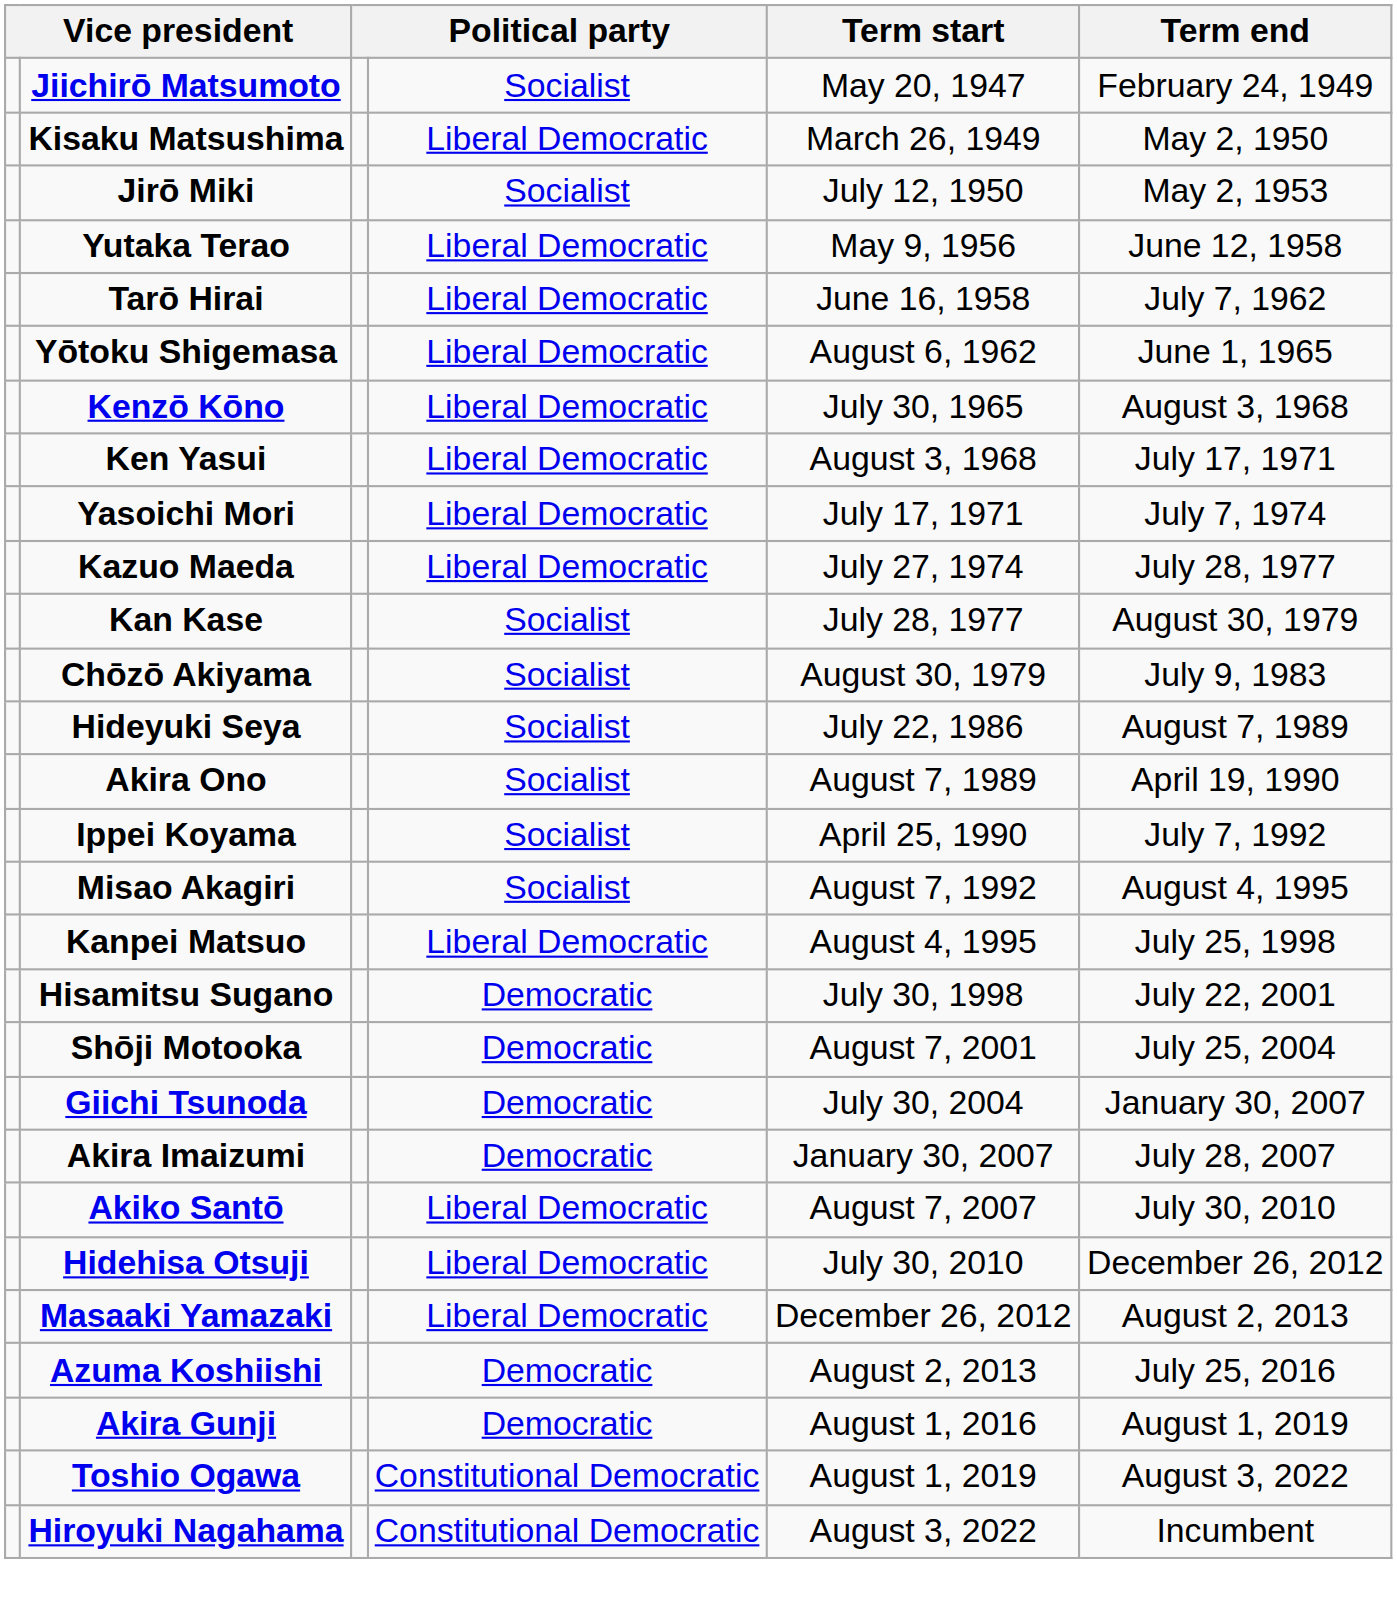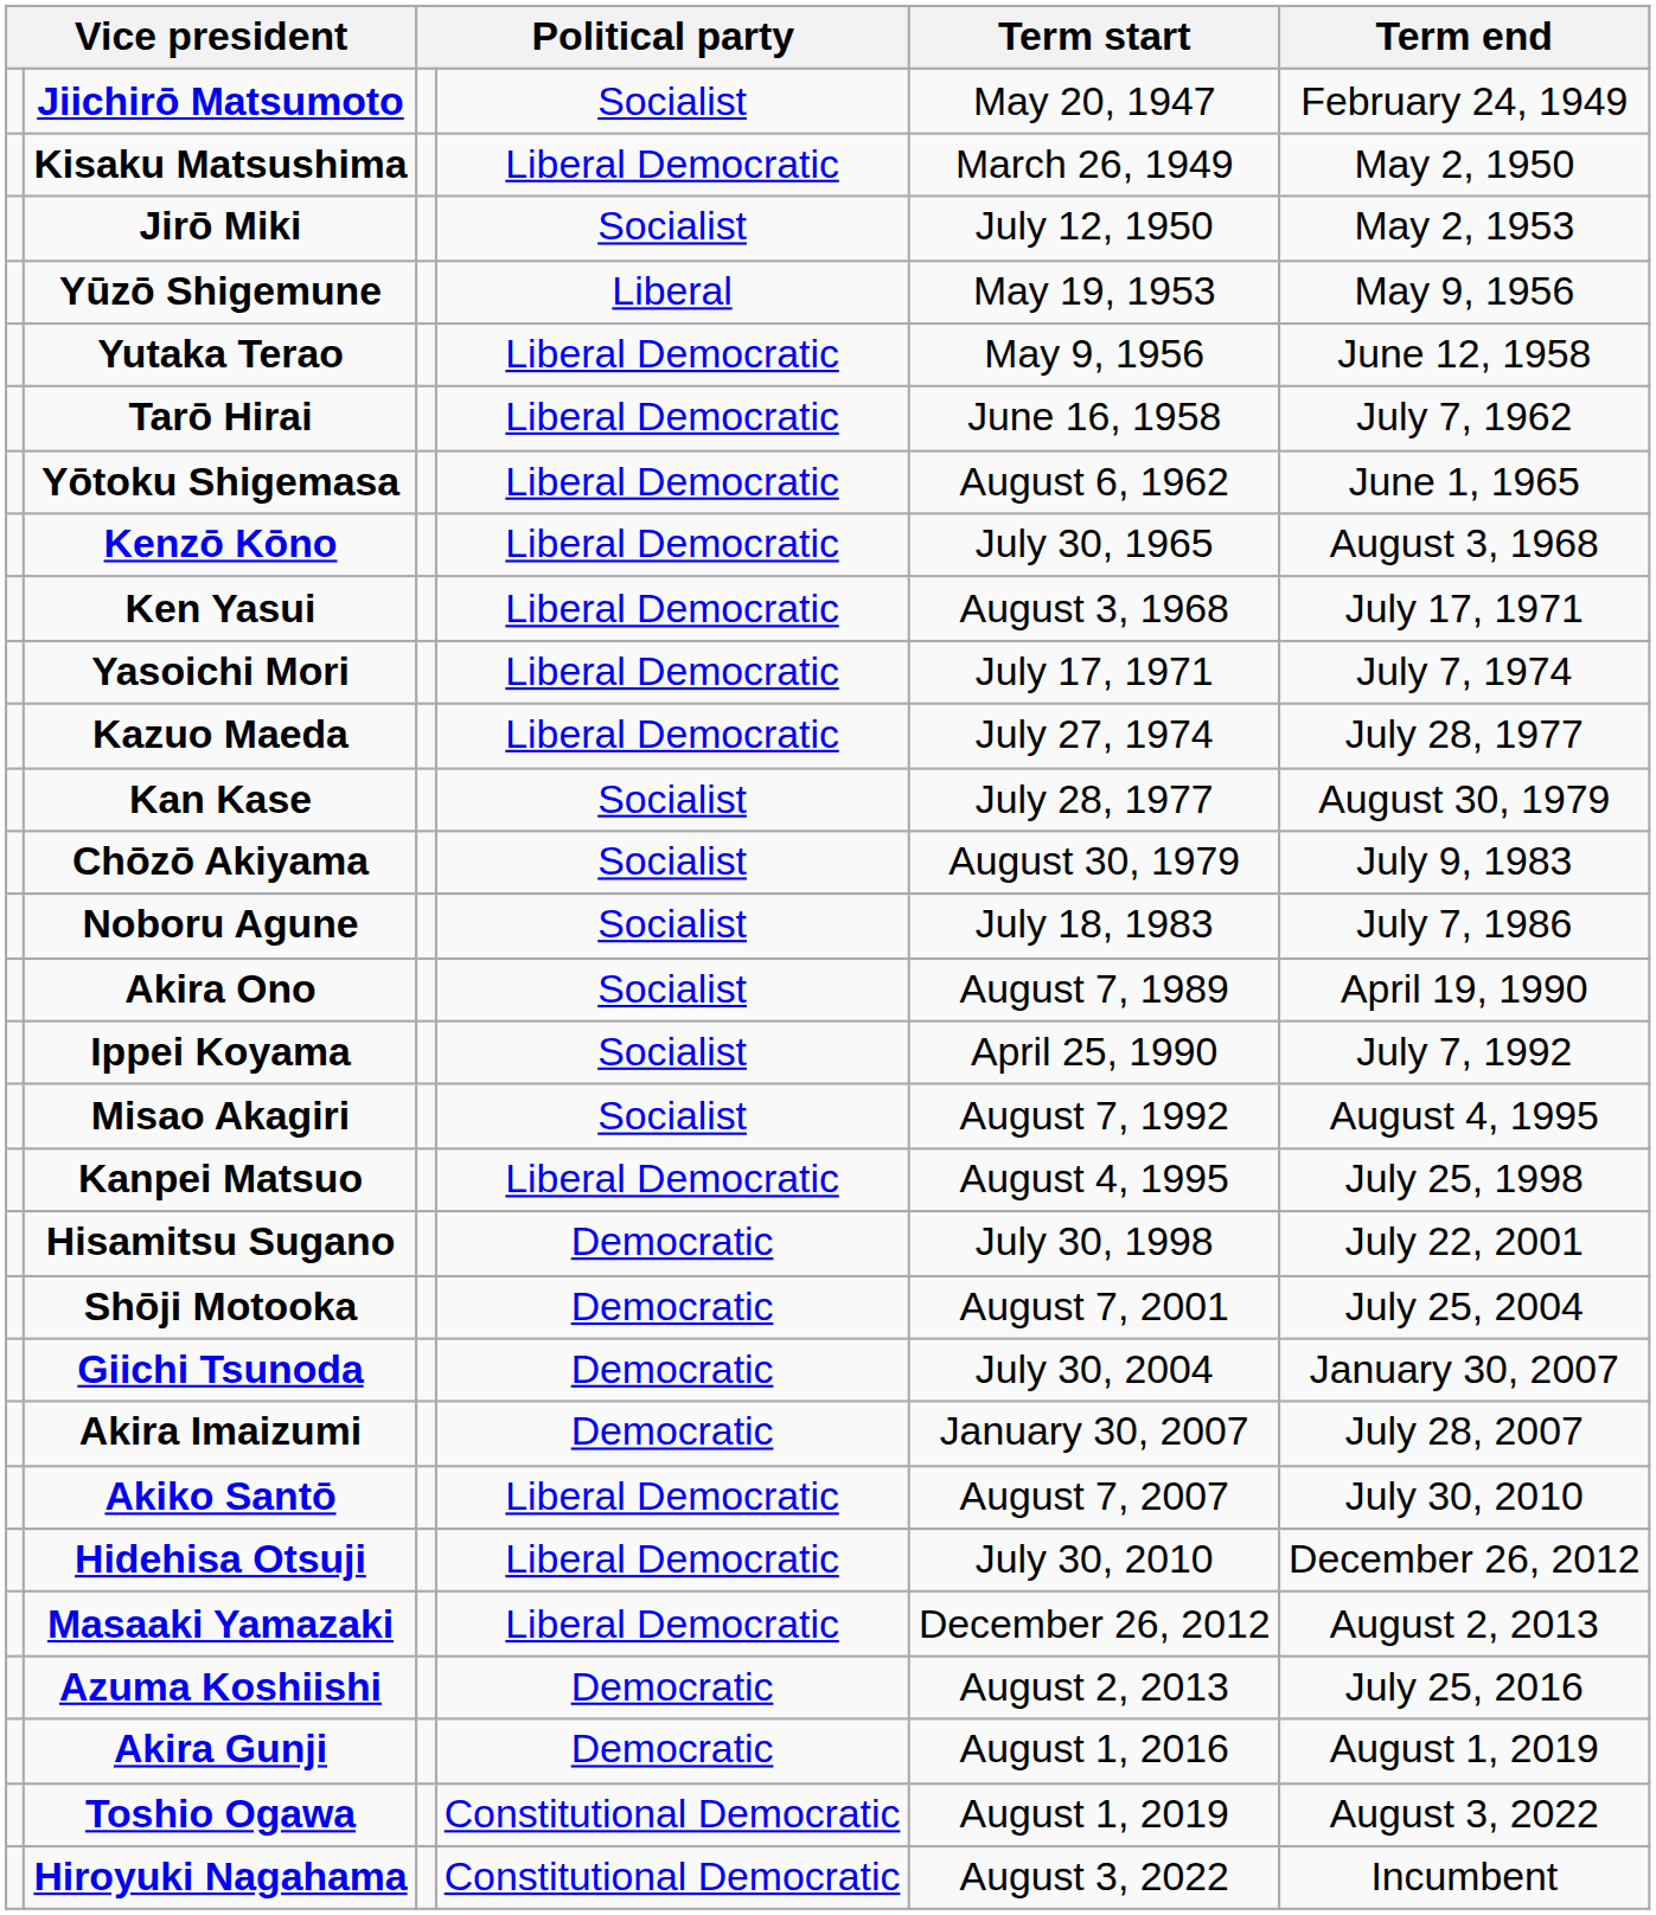+ row: Yūzō Shigemune | Liberal | May 19, 1953 | May 9, 1956
+ row: Noboru Agune | Socialist | July 18, 1983 | July 7, 1986
- row: Hideyuki Seya | Socialist | July 22, 1986 | August 7, 1989
